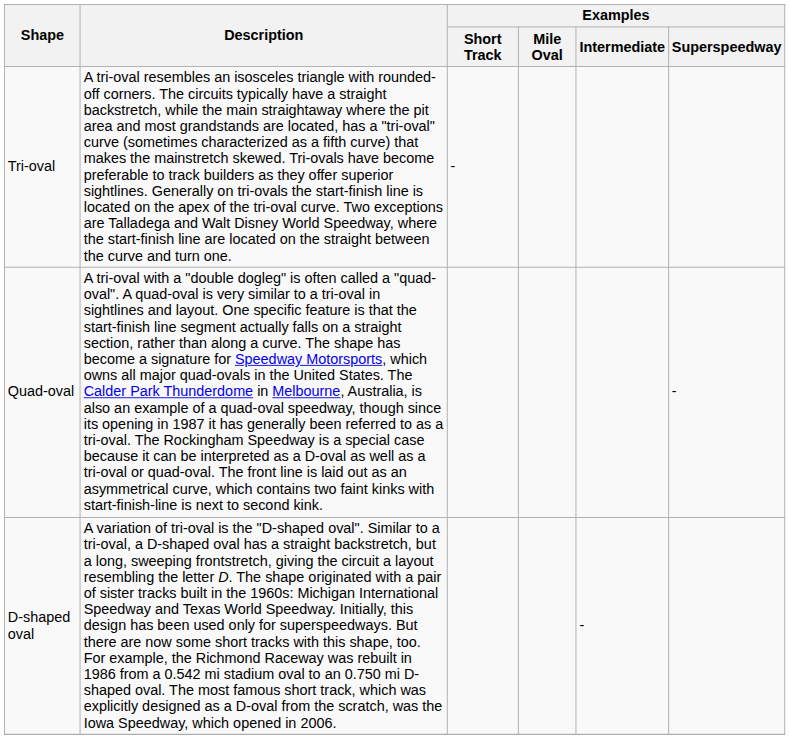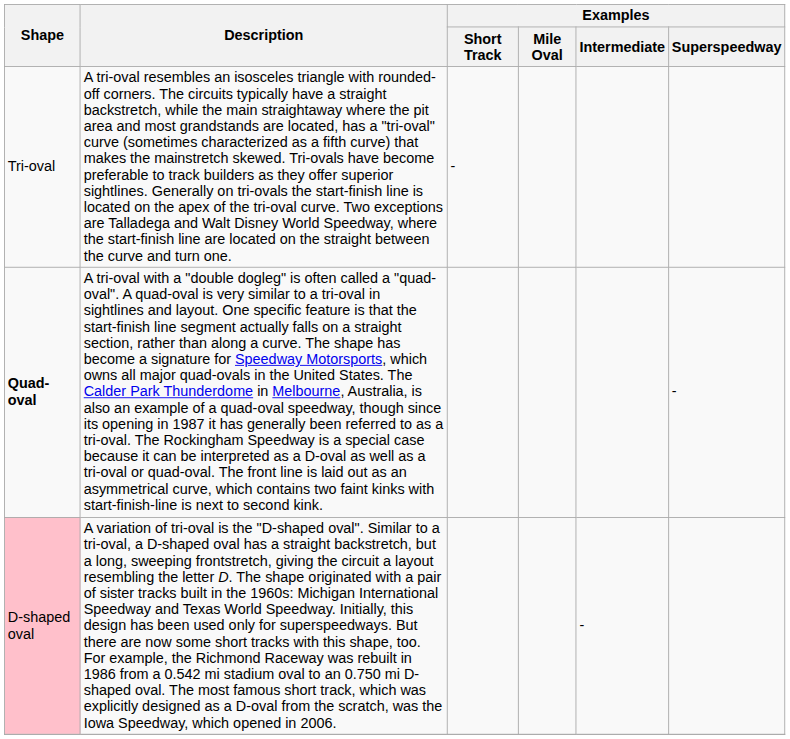Quad-oval | Shape: normal -> bold
D-shaped oval | Shape: no background -> pink background
